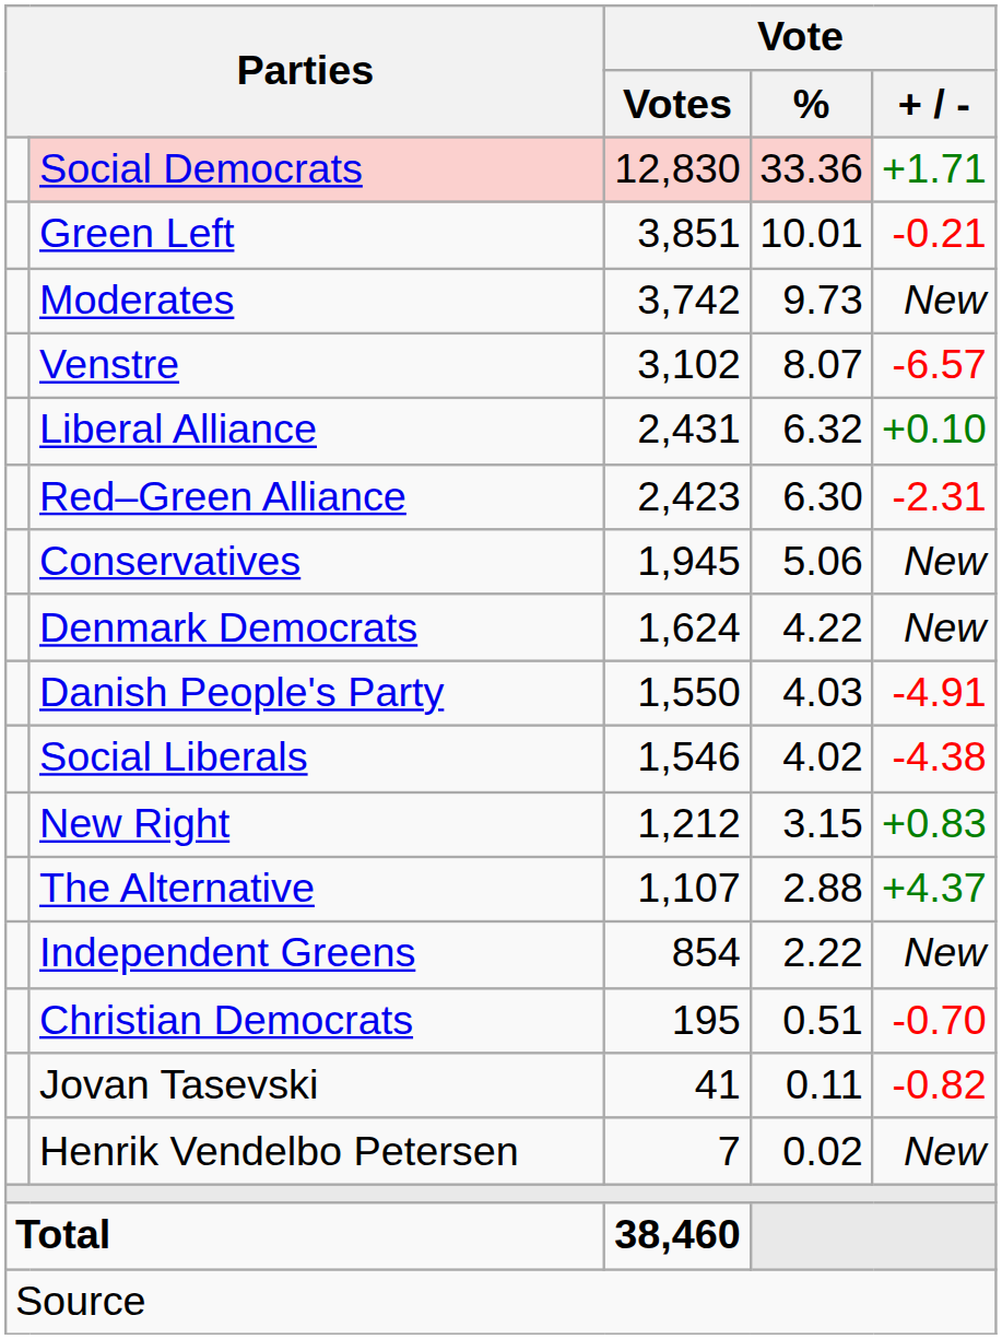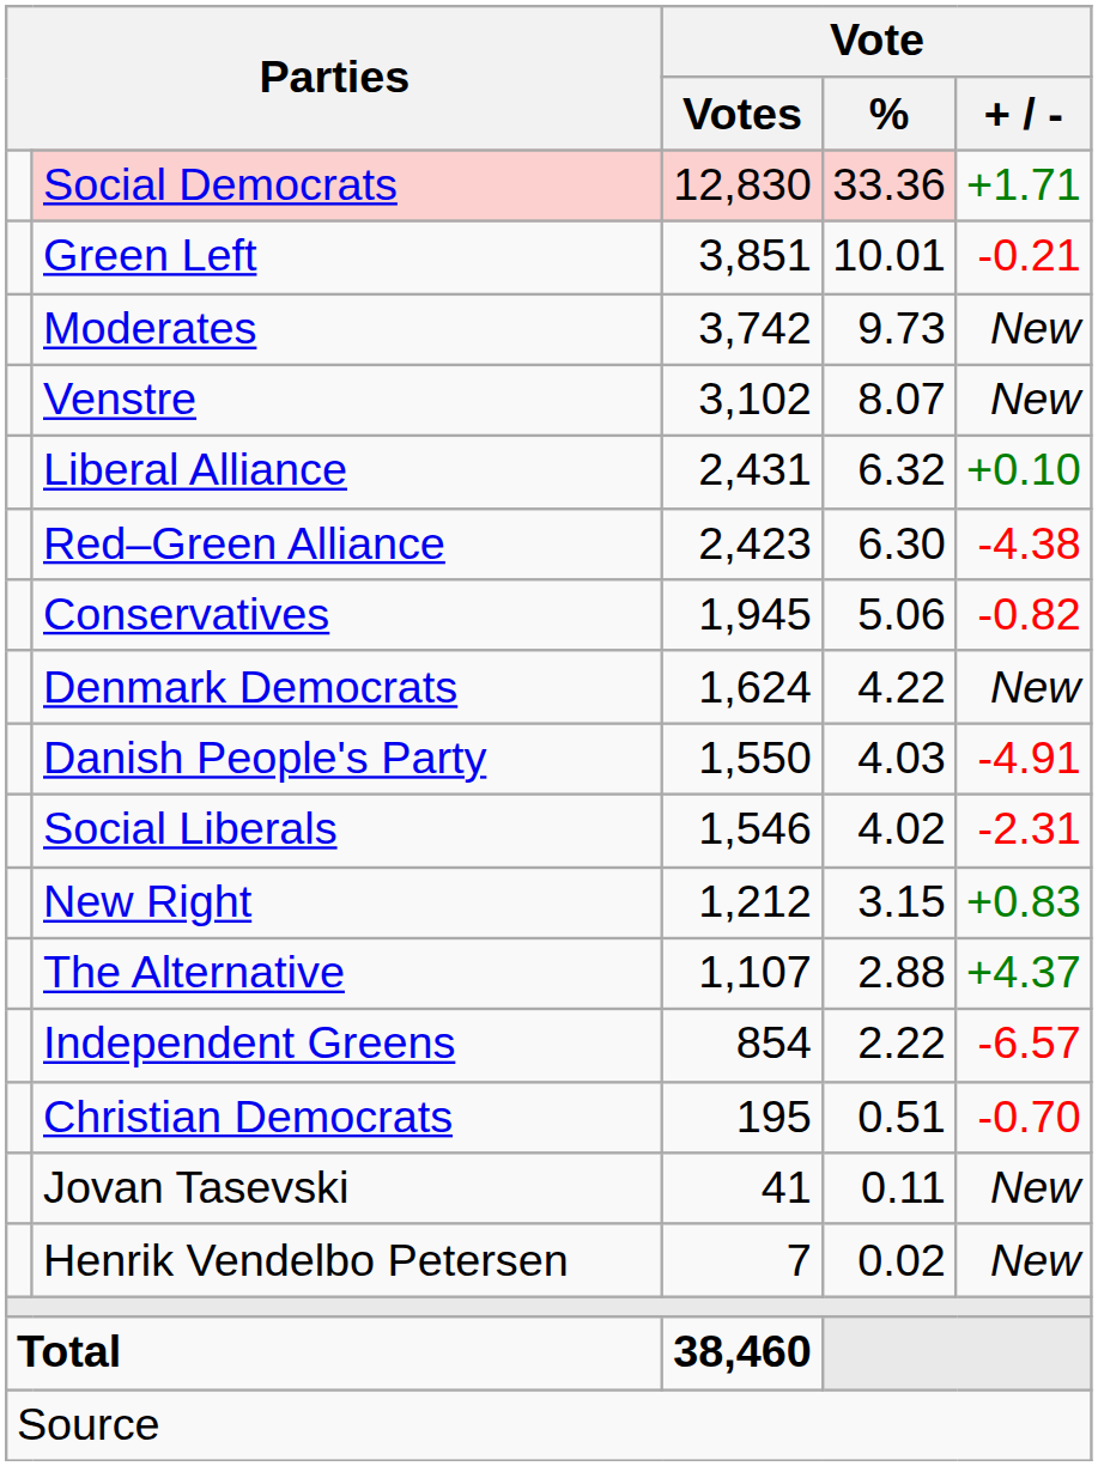Venstre | Vote / + / -: -6.57 -> New
Red–Green Alliance | Vote / + / -: -2.31 -> -4.38
Conservatives | Vote / + / -: New -> -0.82
Social Liberals | Vote / + / -: -4.38 -> -2.31
Independent Greens | Vote / + / -: New -> -6.57
Jovan Tasevski | Vote / + / -: -0.82 -> New
